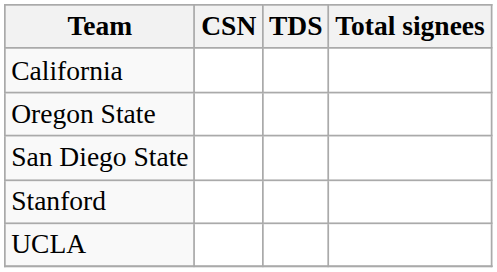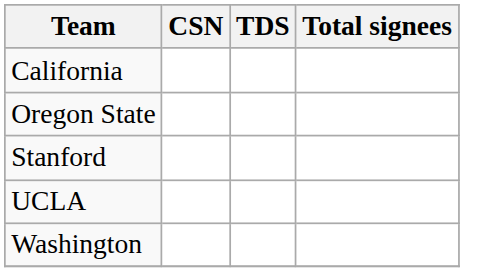- row: San Diego State
+ row: Washington
